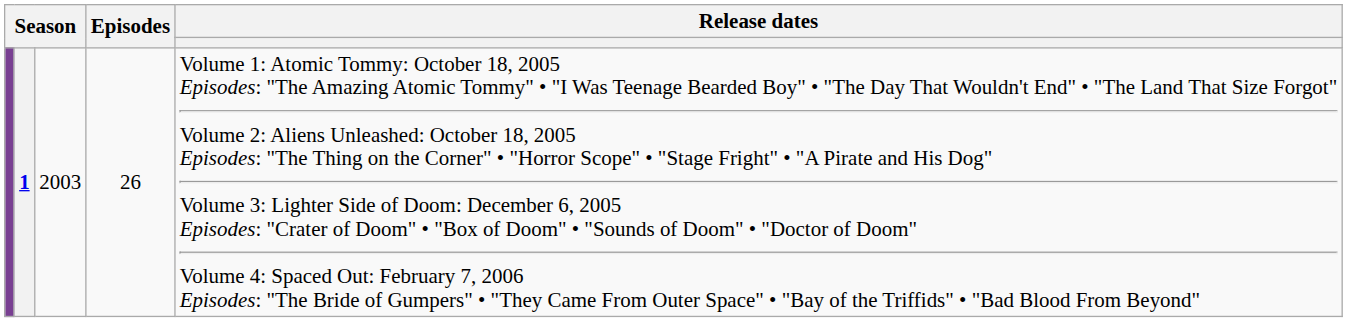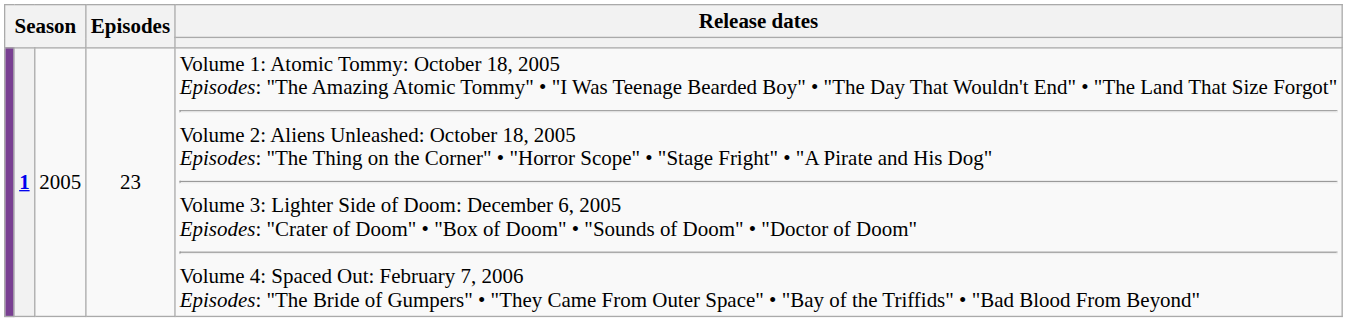row 3 | column 3: 2003 -> 2005
row 3 | Episodes: 26 -> 23
